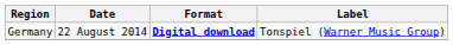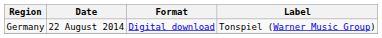Germany | Format: bold -> normal
